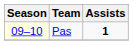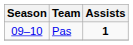Pas | Season: lightyellow background -> no background
